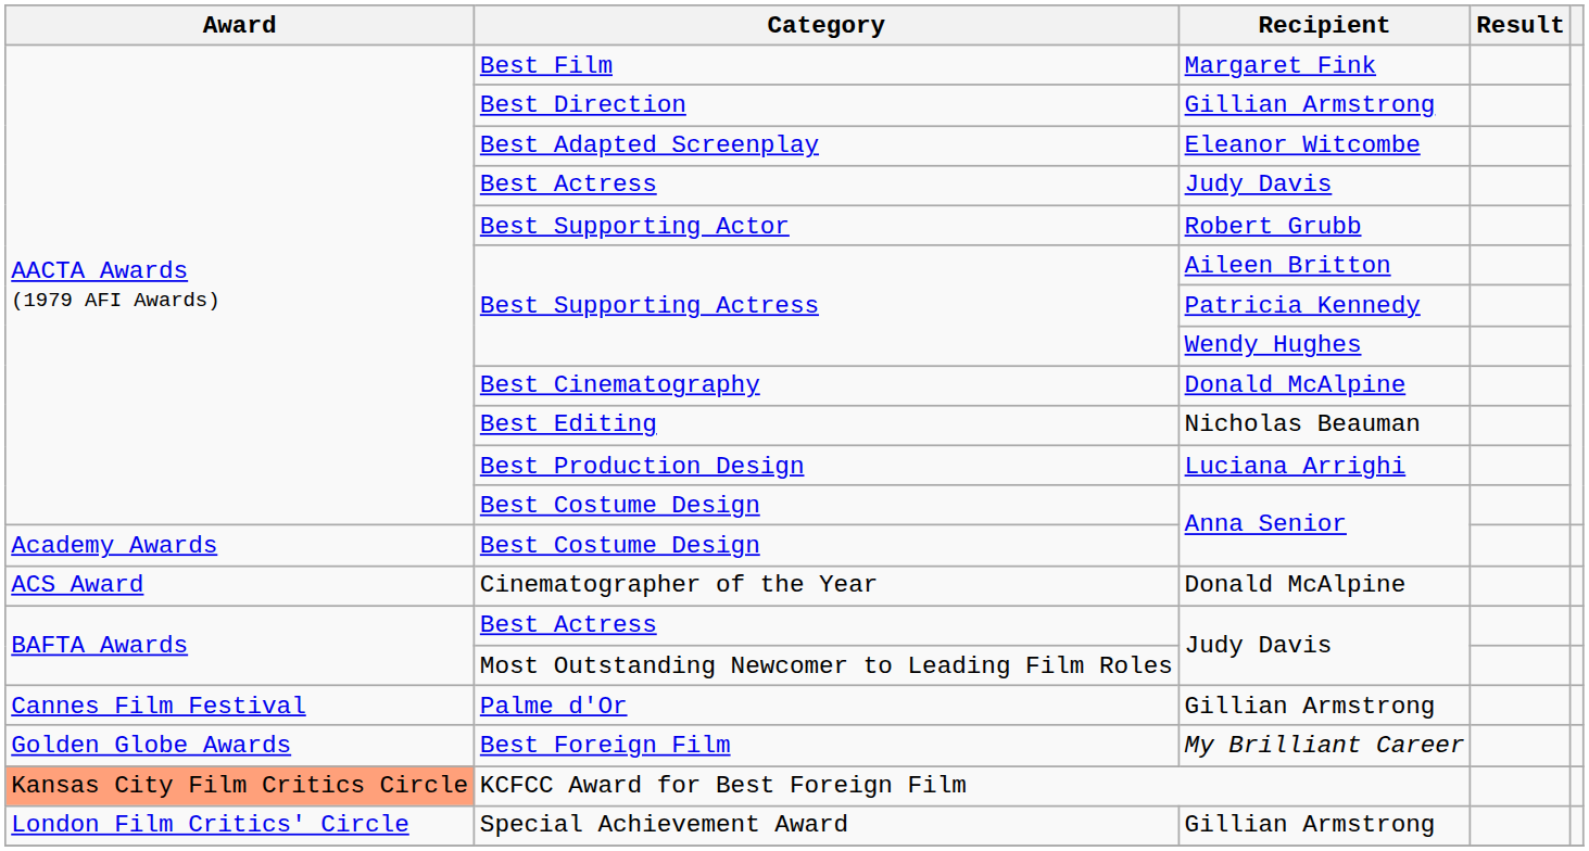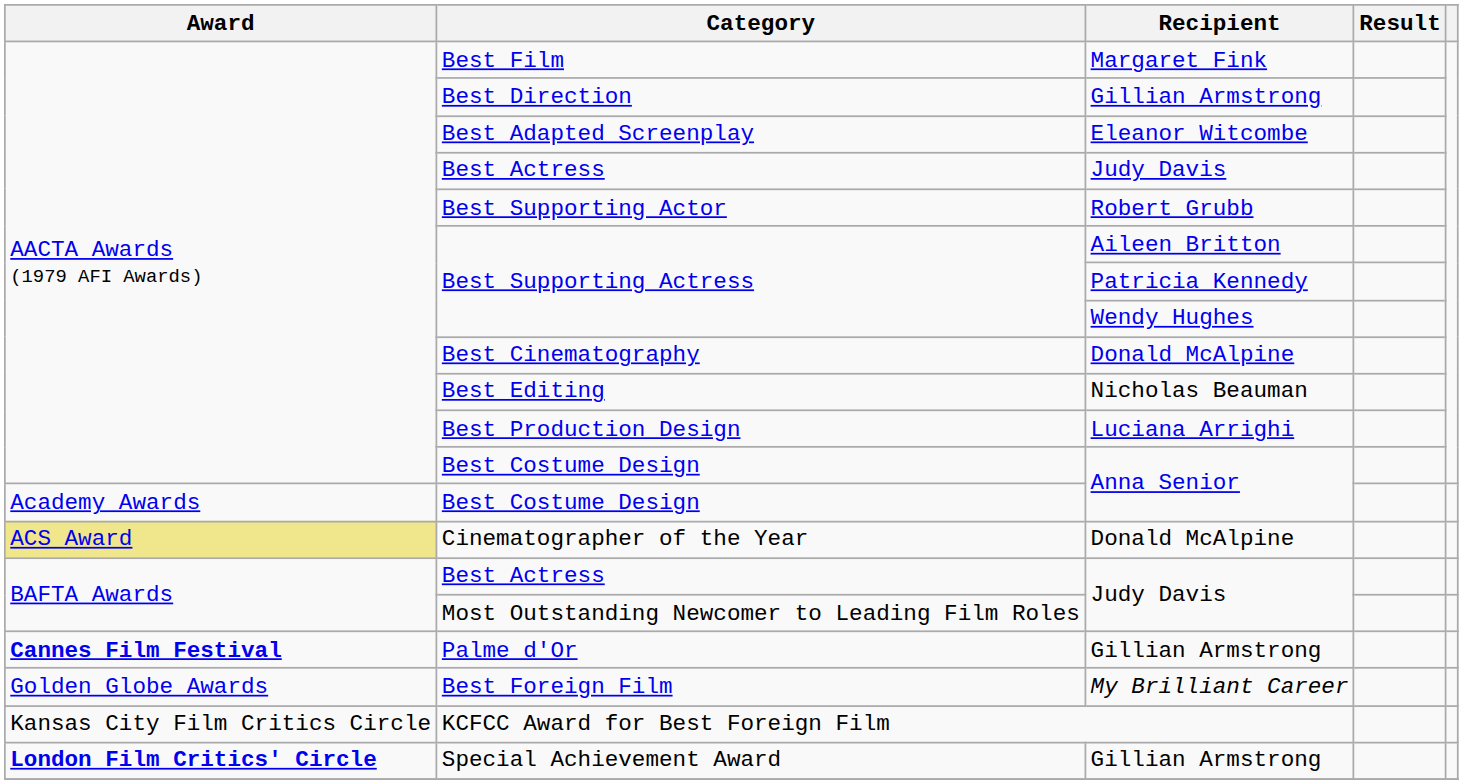Cinematographer of the Year | Award: no background -> khaki background
Palme d'Or | Award: normal -> bold
KCFCC Award for Best Foreign Film | Award: lightsalmon background -> no background
Special Achievement Award | Award: normal -> bold
